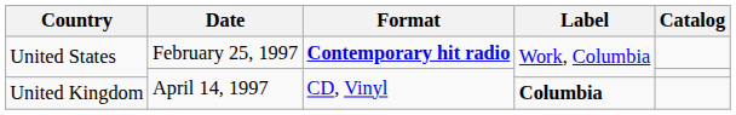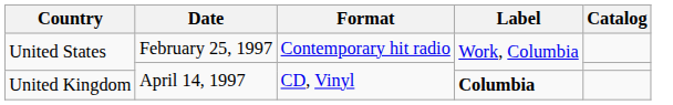United States / February 25, 1997 | Format: bold -> normal
